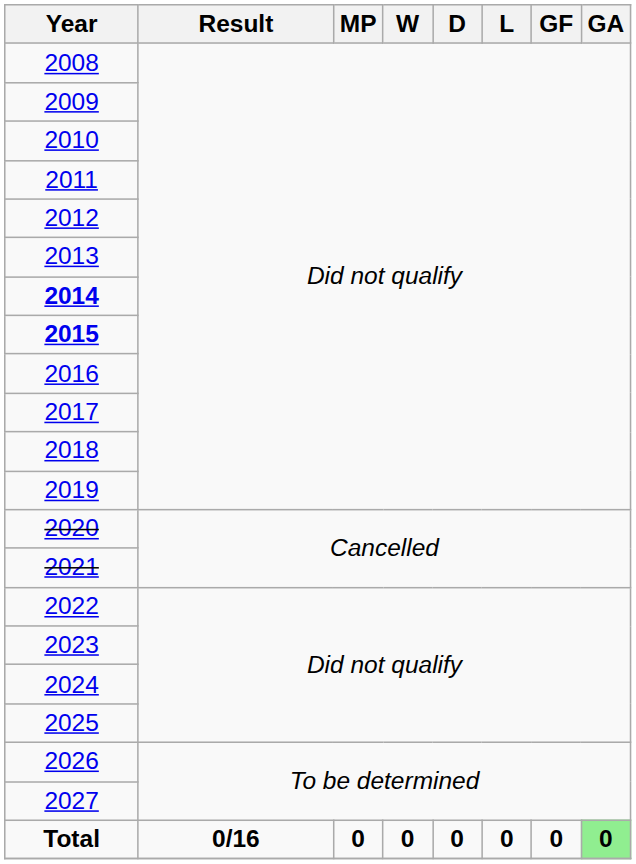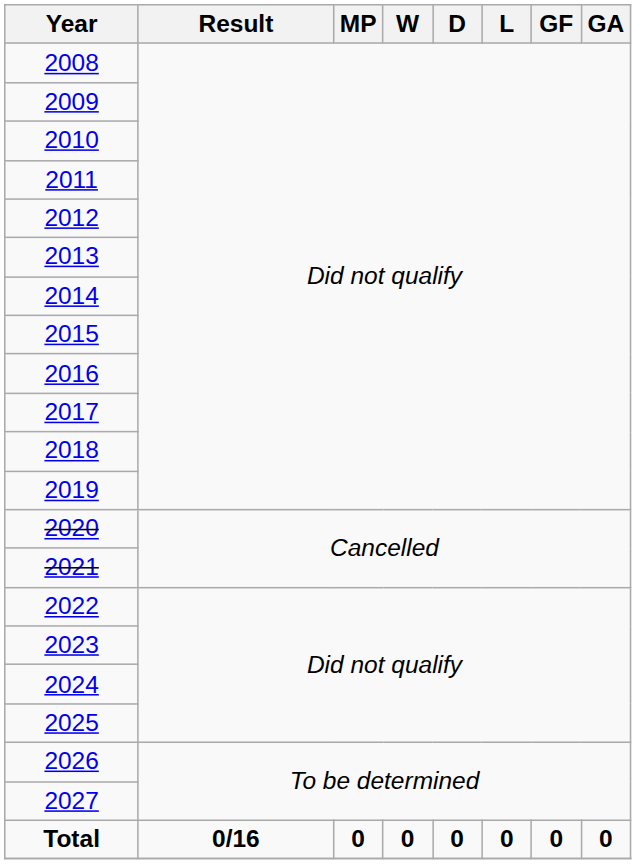2014 | Year: bold -> normal
2015 | Year: bold -> normal
Total | GA: lightgreen background -> no background
